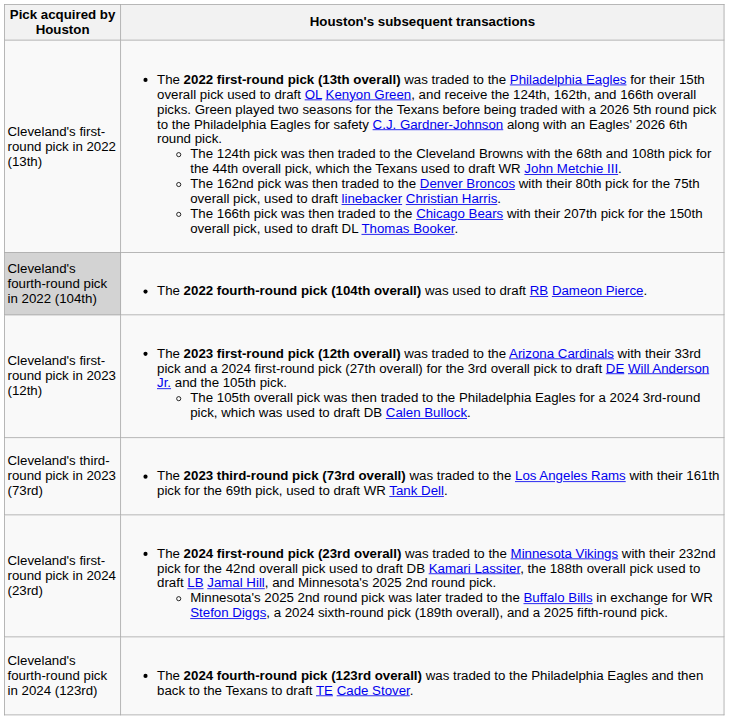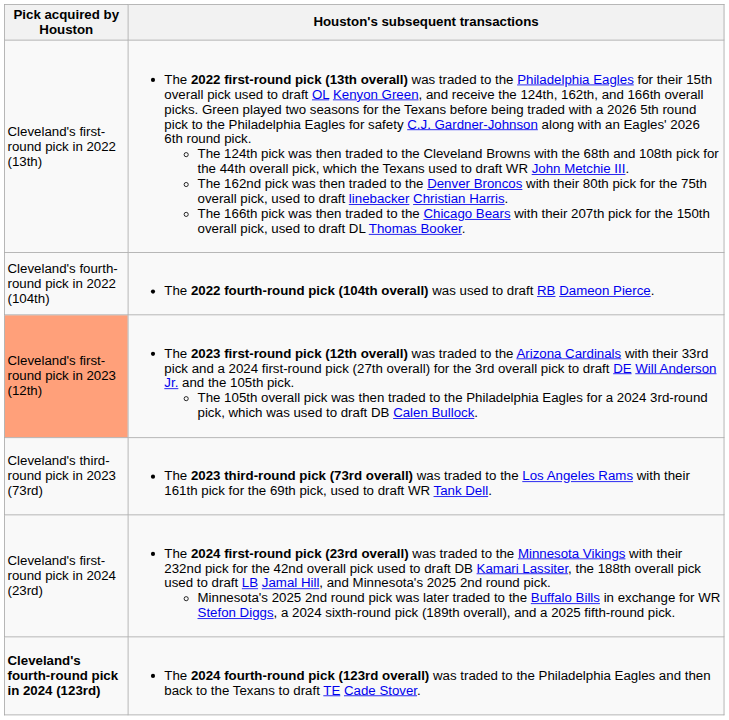row 3 | Pick acquired by Houston: lightgrey background -> no background
row 4 | Pick acquired by Houston: no background -> lightsalmon background
row 7 | Pick acquired by Houston: normal -> bold
